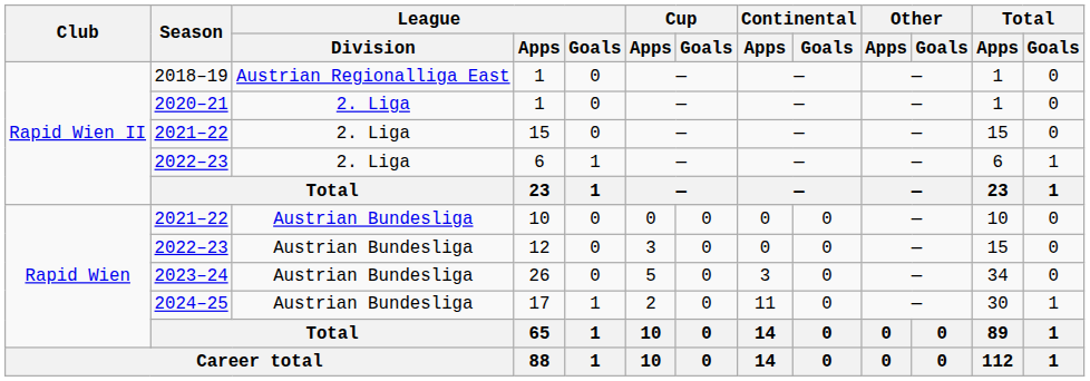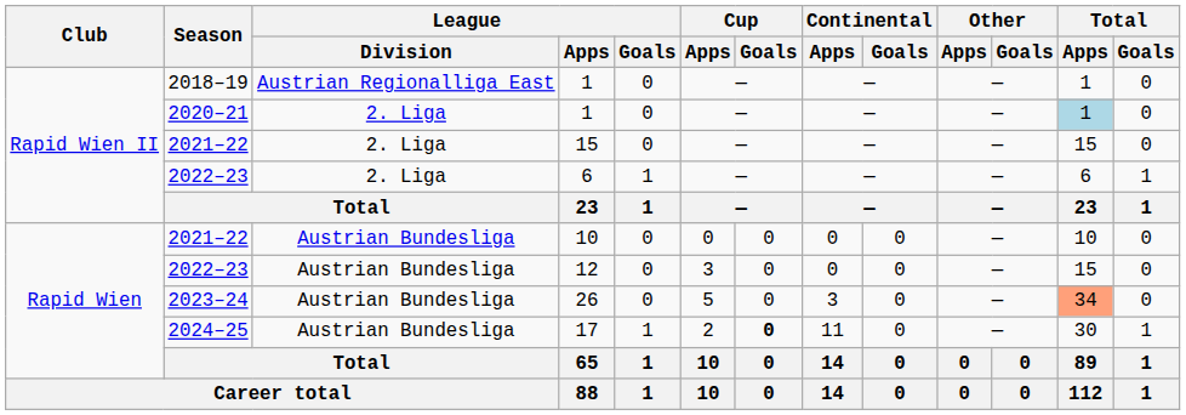2020–21 / 1 | Total / Apps: no background -> lightblue background
26 | Total / Apps: no background -> lightsalmon background
17 | Cup / Goals: normal -> bold
